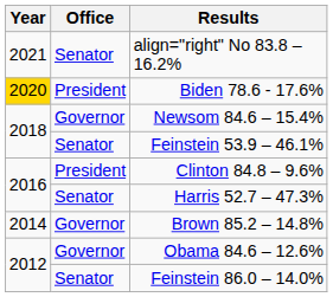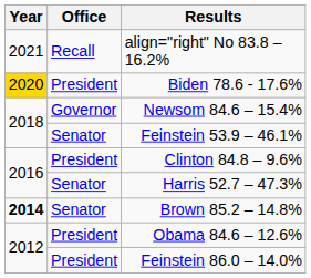align="right" No 83.8 – 16.2% | Office: Senator -> Recall
Brown 85.2 – 14.8% | Year: normal -> bold
Brown 85.2 – 14.8% | Office: Governor -> Senator
Obama 84.6 – 12.6% | Office: Governor -> President
Feinstein 86.0 – 14.0% | Office: Senator -> President
